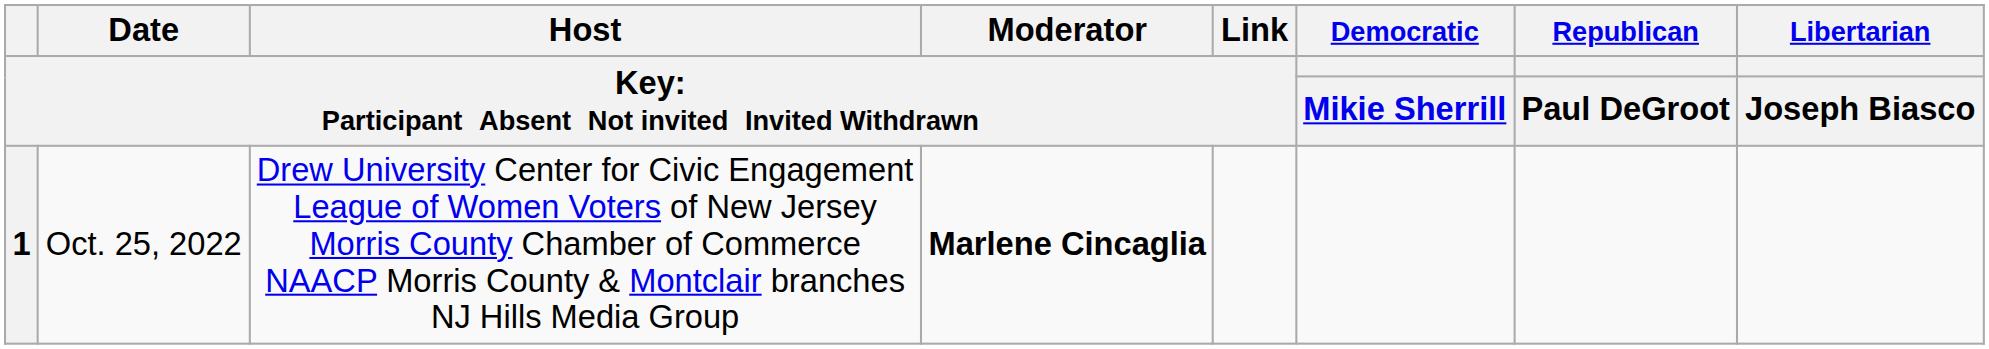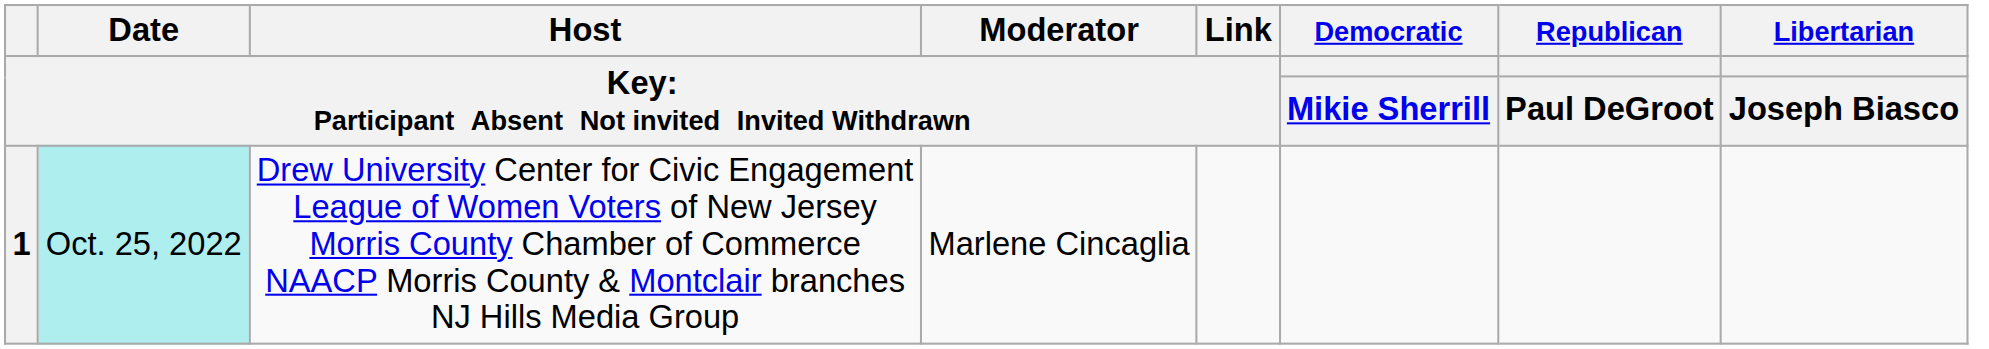1 | column 2: no background -> paleturquoise background
1 | column 4: bold -> normal
